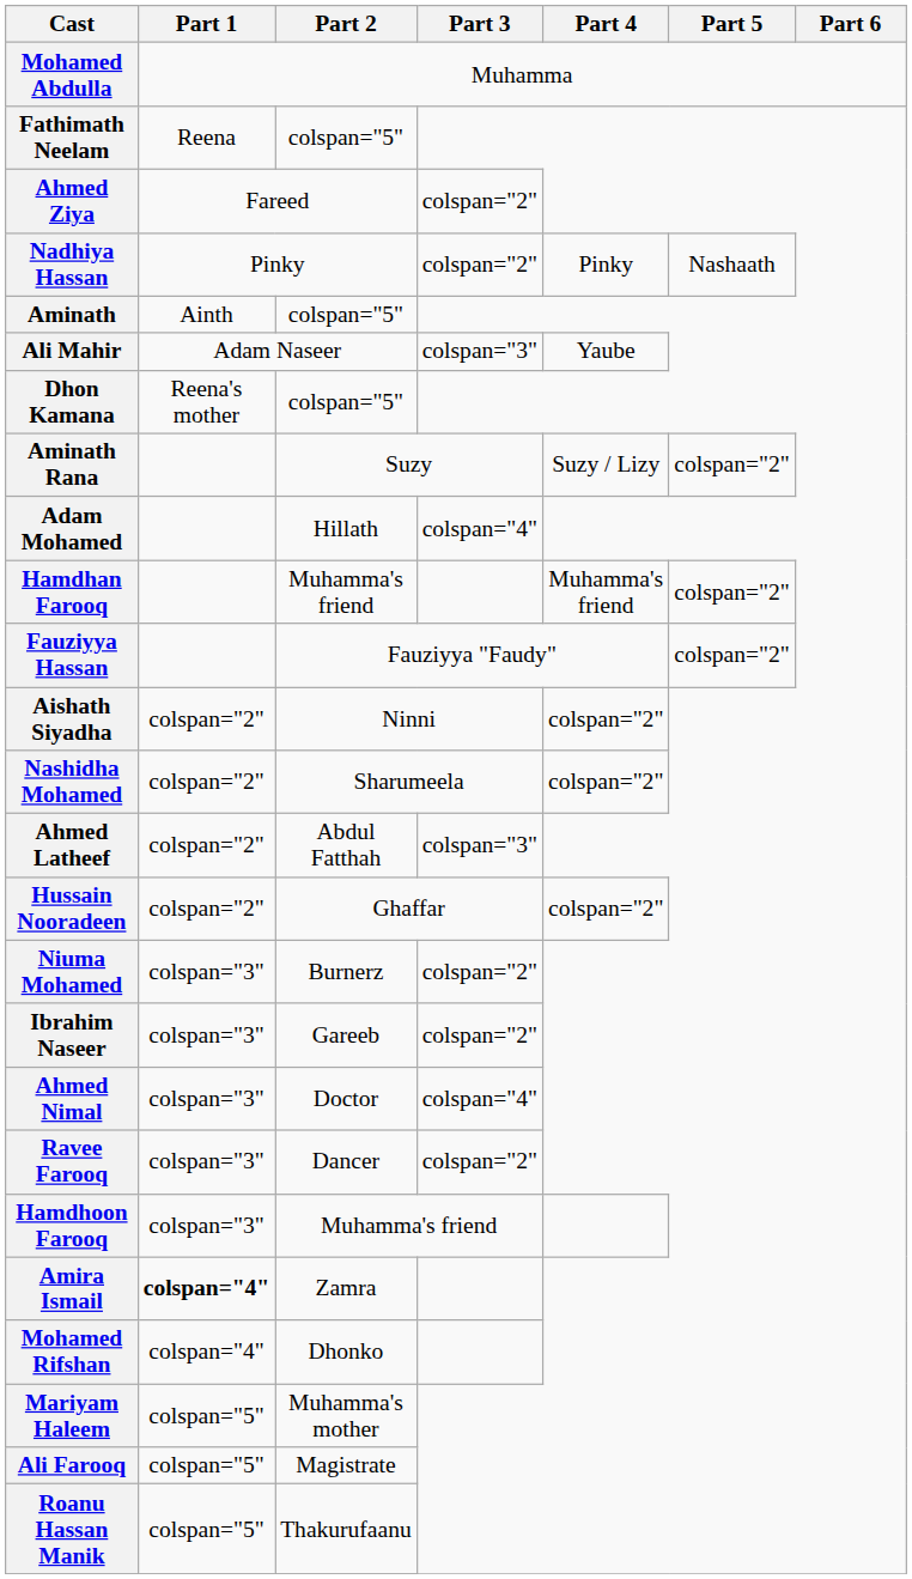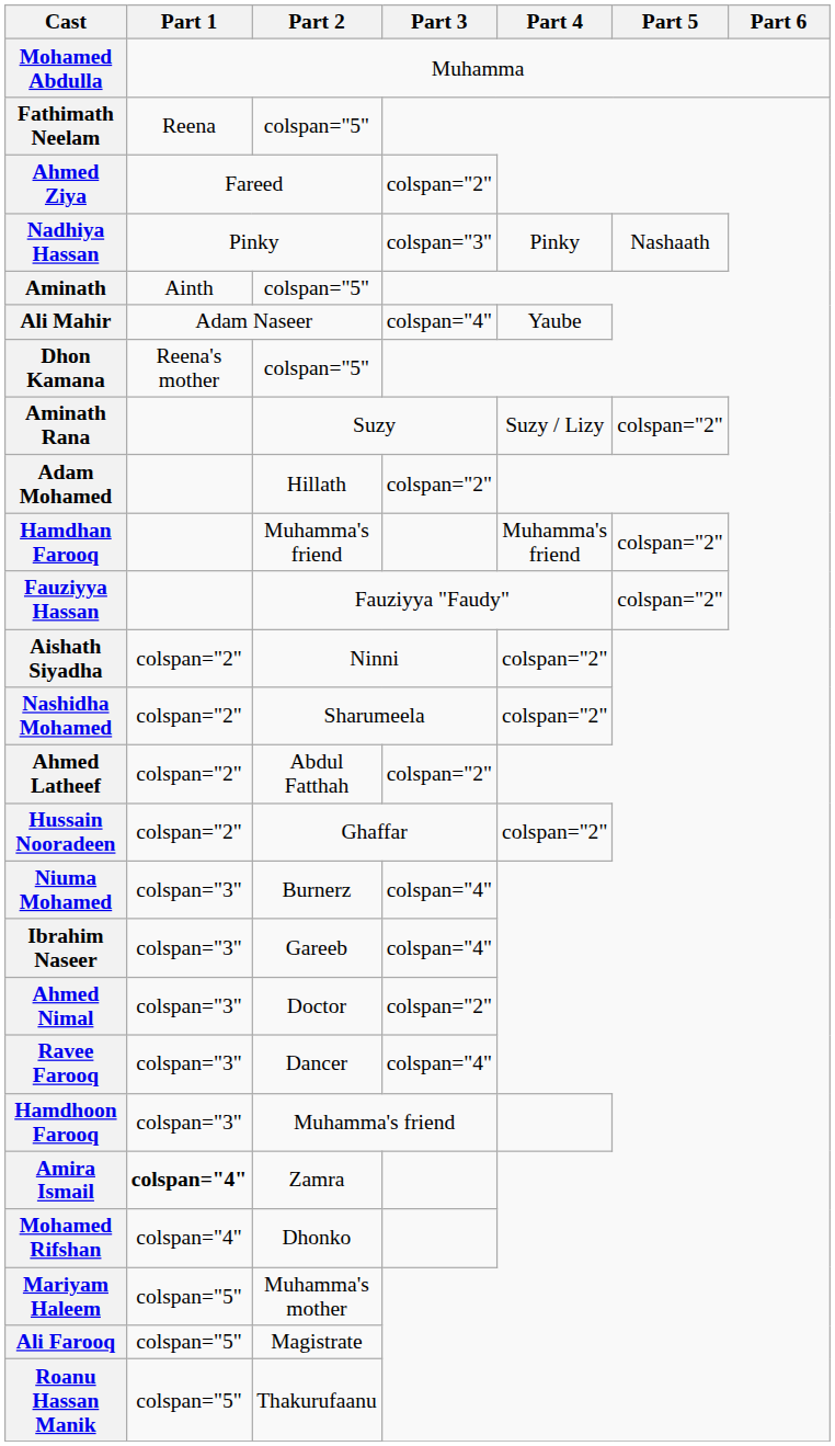Nadhiya Hassan | Part 3: colspan="2" -> colspan="3"
Ali Mahir | Part 3: colspan="3" -> colspan="4"
Adam Mohamed | Part 3: colspan="4" -> colspan="2"
Ahmed Latheef | Part 3: colspan="3" -> colspan="2"
Niuma Mohamed | Part 3: colspan="2" -> colspan="4"
Ibrahim Naseer | Part 3: colspan="2" -> colspan="4"
Ahmed Nimal | Part 3: colspan="4" -> colspan="2"
Ravee Farooq | Part 3: colspan="2" -> colspan="4"
